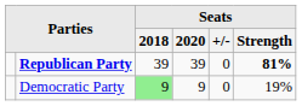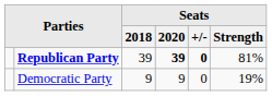Republican Party | Seats / 2020: normal -> bold
Republican Party | Seats / +/-: normal -> bold
Republican Party | Seats / Strength: bold -> normal
Democratic Party | Seats / 2018: lightgreen background -> no background
